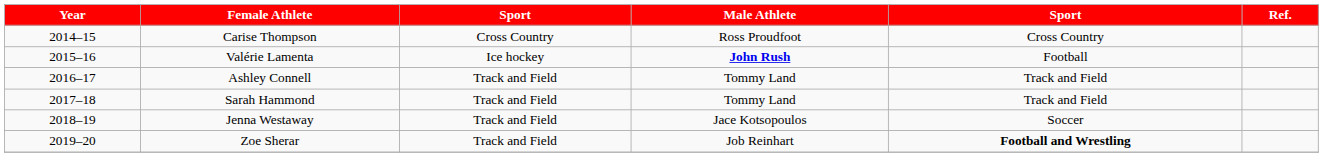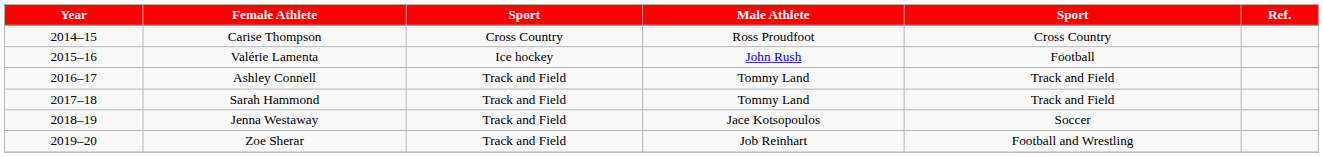Valérie Lamenta | Male Athlete: bold -> normal
Zoe Sherar | column 5: bold -> normal
